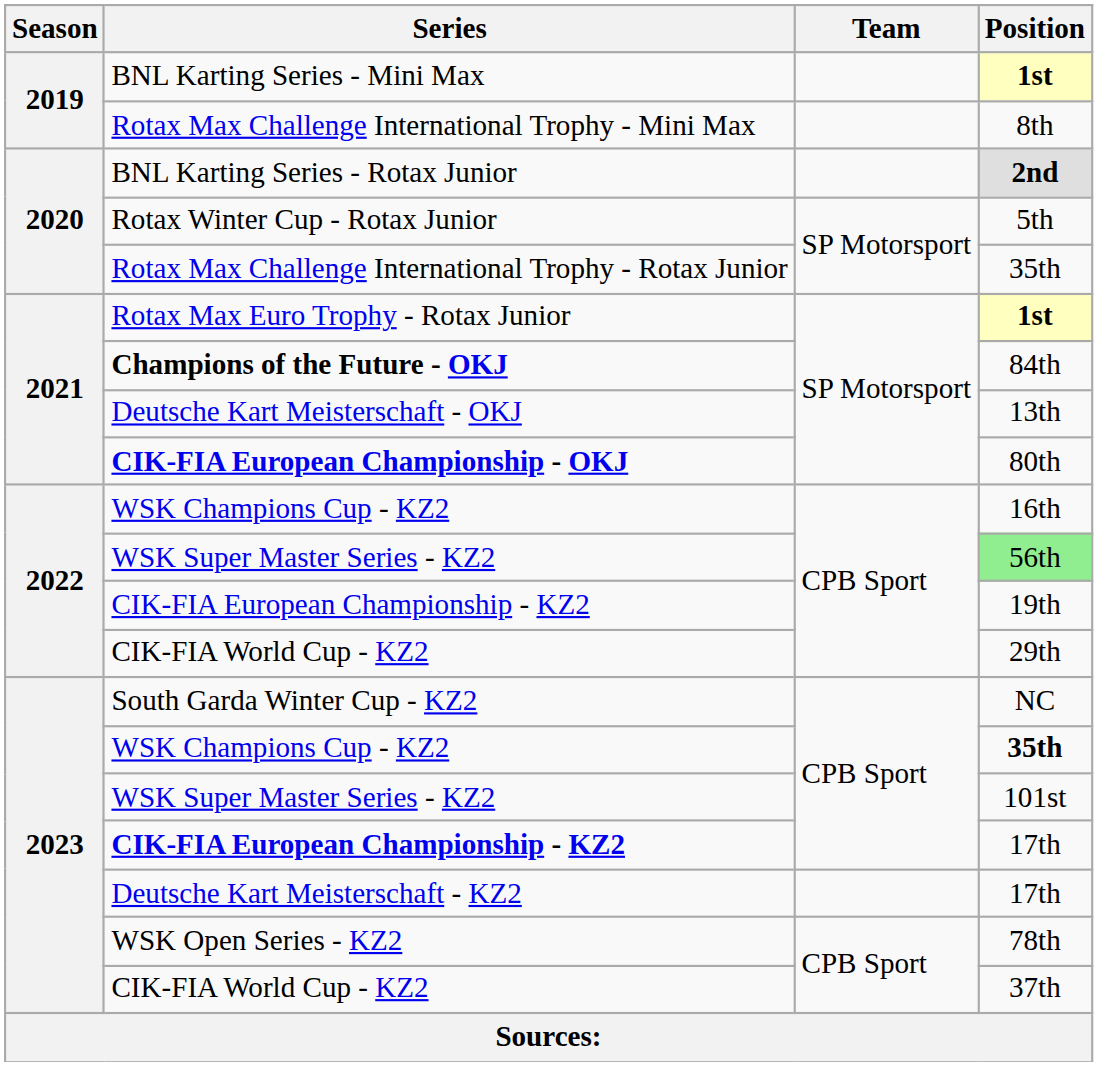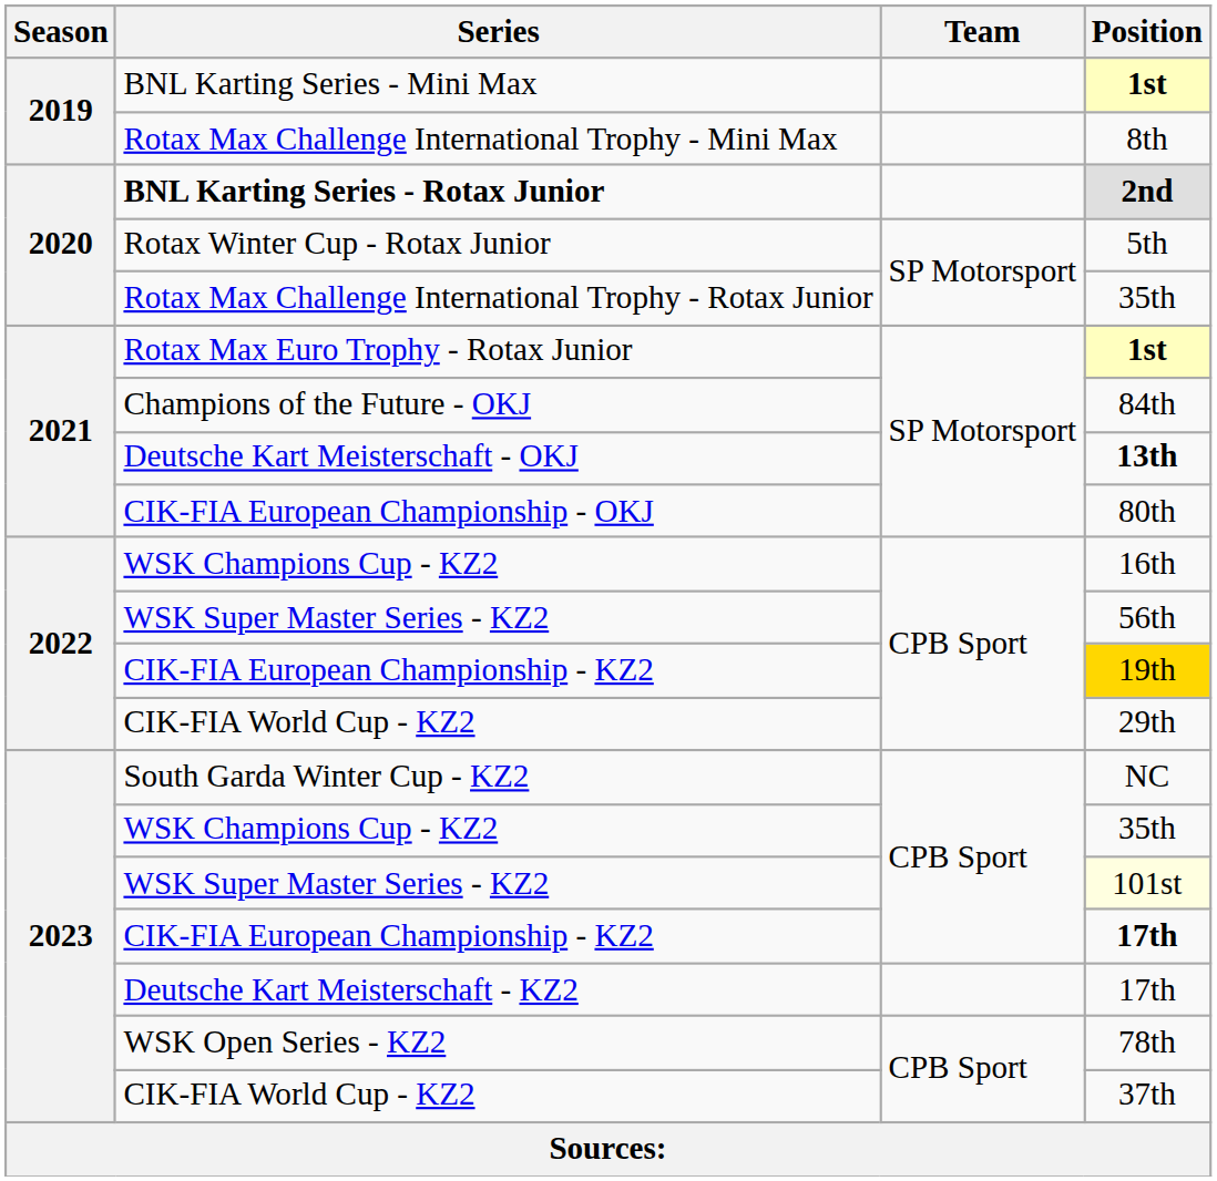2nd | Series: normal -> bold
84th | Series: bold -> normal
13th | Position: normal -> bold
80th | Series: bold -> normal
56th | Position: lightgreen background -> no background
19th | Position: no background -> gold background
WSK Champions Cup - KZ2 / 35th | Position: bold -> normal
101st | Position: no background -> lightyellow background
CIK-FIA European Championship - KZ2 / 17th | Series: bold -> normal
CIK-FIA European Championship - KZ2 / 17th | Position: normal -> bold
